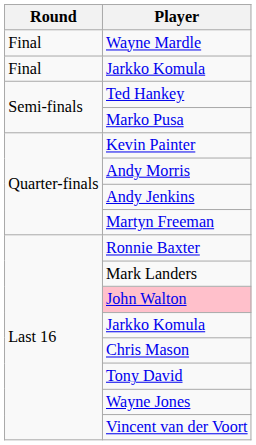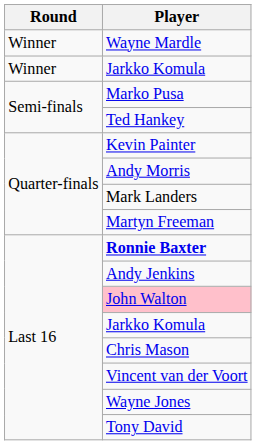row 2 | Round: Final -> Winner
row 3 | Round: Final -> Winner
row 4 | Player: Ted Hankey -> Marko Pusa
row 5 | Player: Marko Pusa -> Ted Hankey
row 8 | Player: Andy Jenkins -> Mark Landers
row 10 | Player: normal -> bold
row 11 | Player: Mark Landers -> Andy Jenkins
row 15 | Player: Tony David -> Vincent van der Voort
row 17 | Player: Vincent van der Voort -> Tony David
